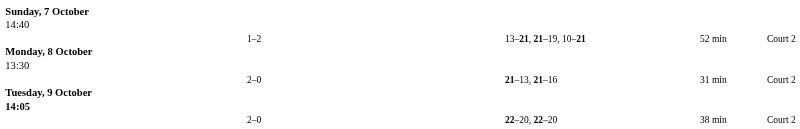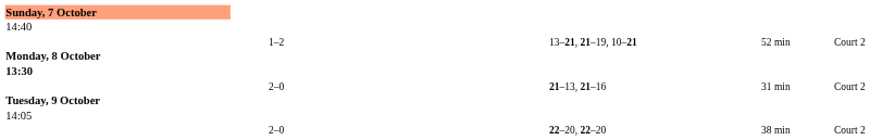Sunday, 7 October | column 1: no background -> lightsalmon background
13:30 | column 1: normal -> bold
14:05 | column 1: bold -> normal
